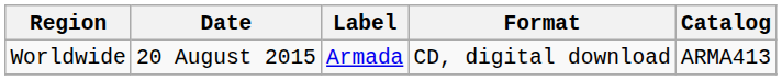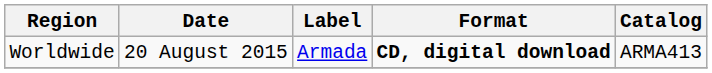Worldwide | Format: normal -> bold
